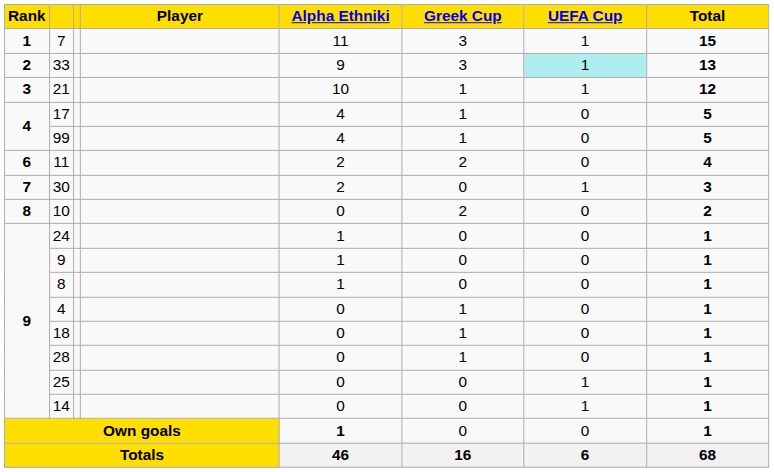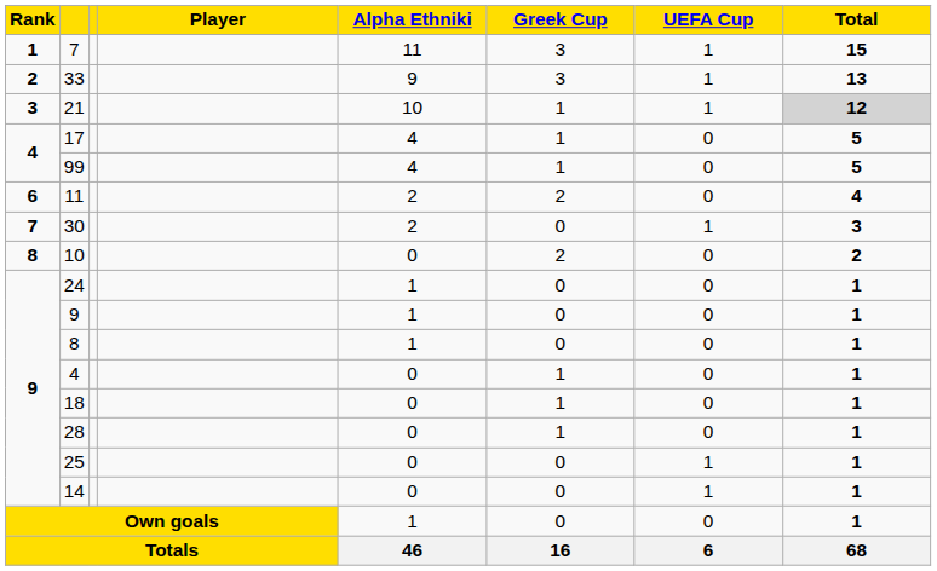33 | UEFA Cup: paleturquoise background -> no background
21 | Total: no background -> lightgrey background
Own goals | Alpha Ethniki: bold -> normal
